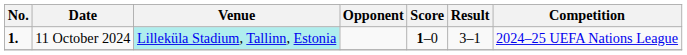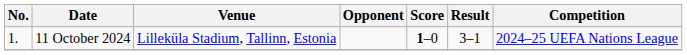11 October 2024 | No.: bold -> normal
11 October 2024 | Venue: paleturquoise background -> no background
